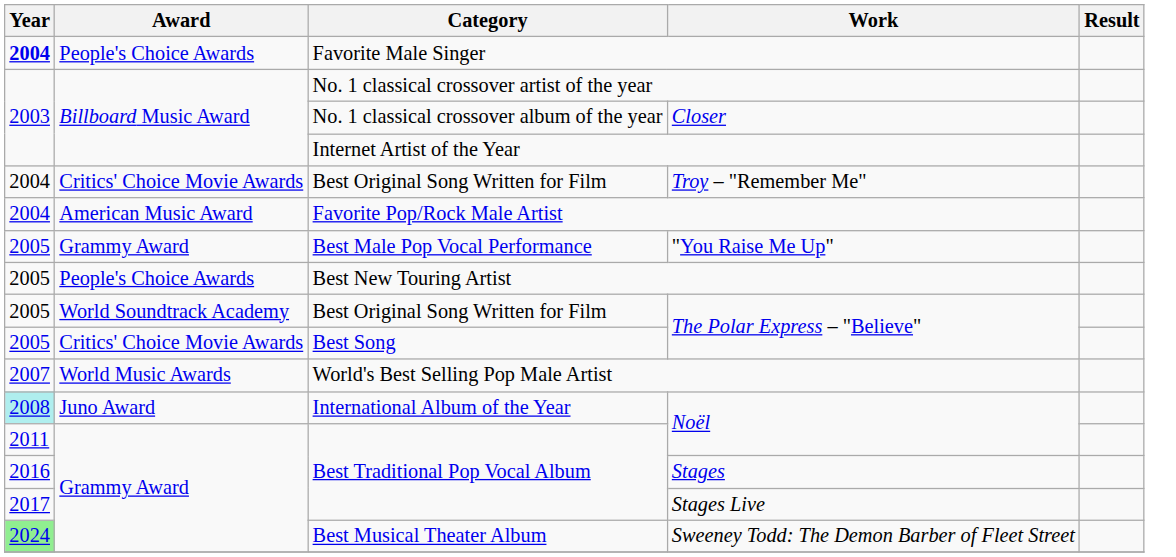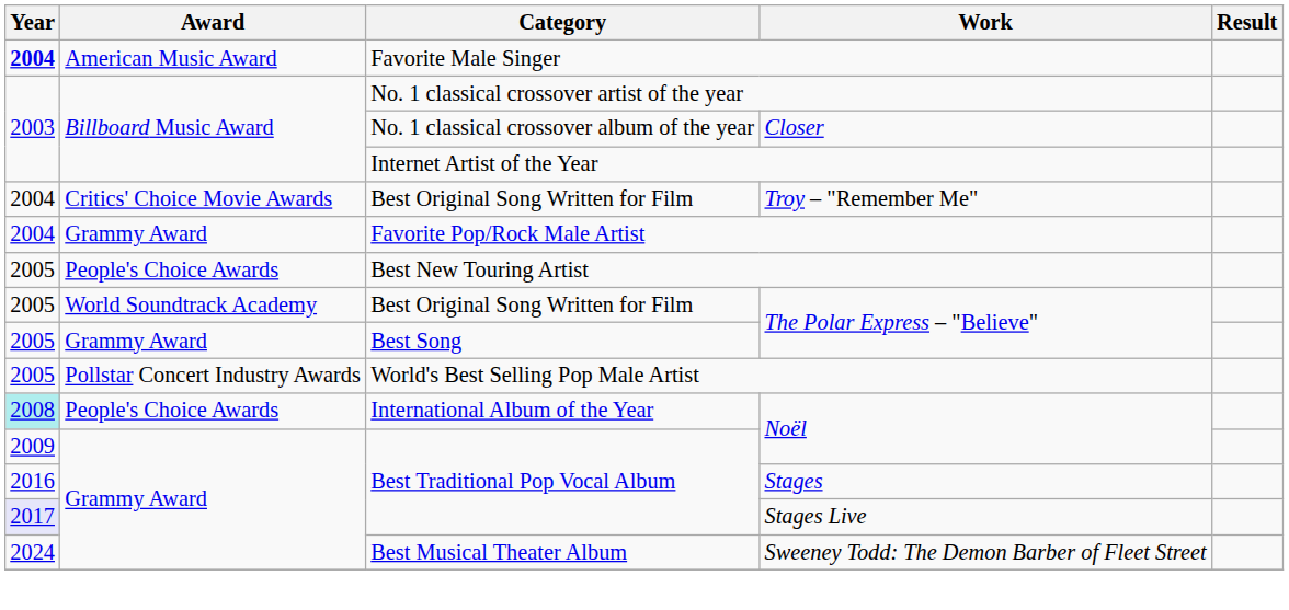Favorite Male Singer | Award: People's Choice Awards -> American Music Award
Favorite Pop/Rock Male Artist | Award: American Music Award -> Grammy Award
- row: 2005 | Grammy Award | Best Male Pop Vocal Performance | "You Raise Me Up"
Best Song / The Polar Express – "Believe" | Award: Critics' Choice Movie Awards -> Grammy Award
World's Best Selling Pop Male Artist | Year: 2007 -> 2005
World's Best Selling Pop Male Artist | Award: World Music Awards -> Pollstar Concert Industry Awards
International Album of the Year / Noël | Award: Juno Award -> People's Choice Awards
Best Traditional Pop Vocal Album / Noël | Year: 2011 -> 2009
Stages Live | Year: no background -> lavender background
Sweeney Todd: The Demon Barber of Fleet Street | Year: lightgreen background -> no background
